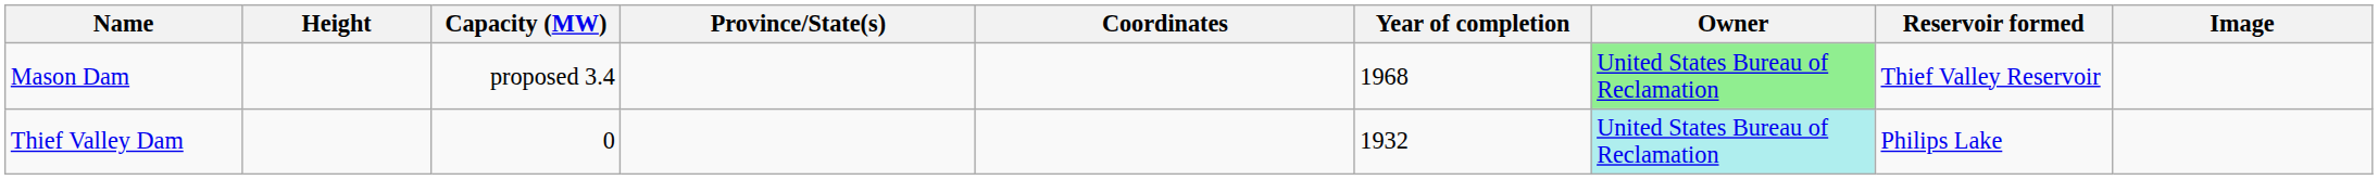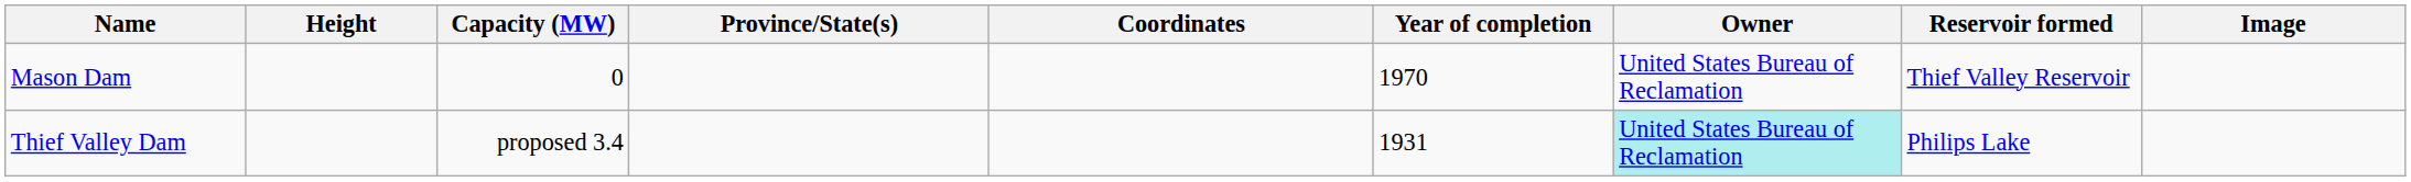Mason Dam | Capacity (MW): proposed 3.4 -> 0
Mason Dam | Year of completion: 1968 -> 1970
Mason Dam | Owner: lightgreen background -> no background
Thief Valley Dam | Capacity (MW): 0 -> proposed 3.4
Thief Valley Dam | Year of completion: 1932 -> 1931
